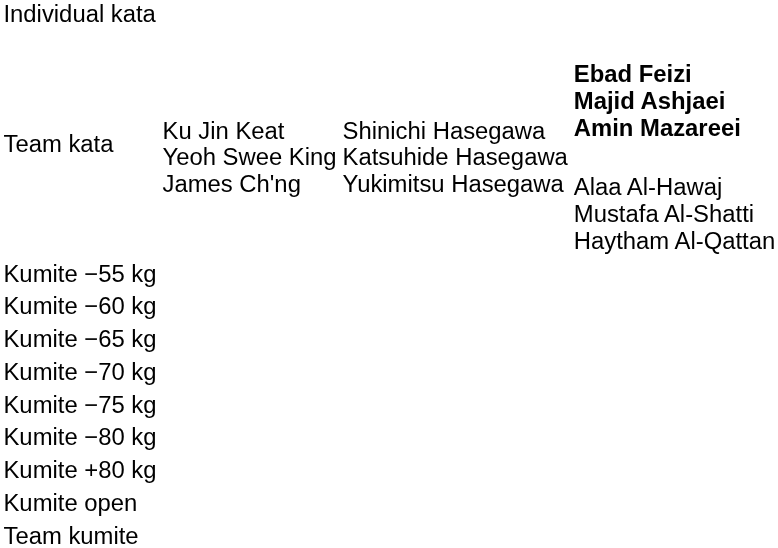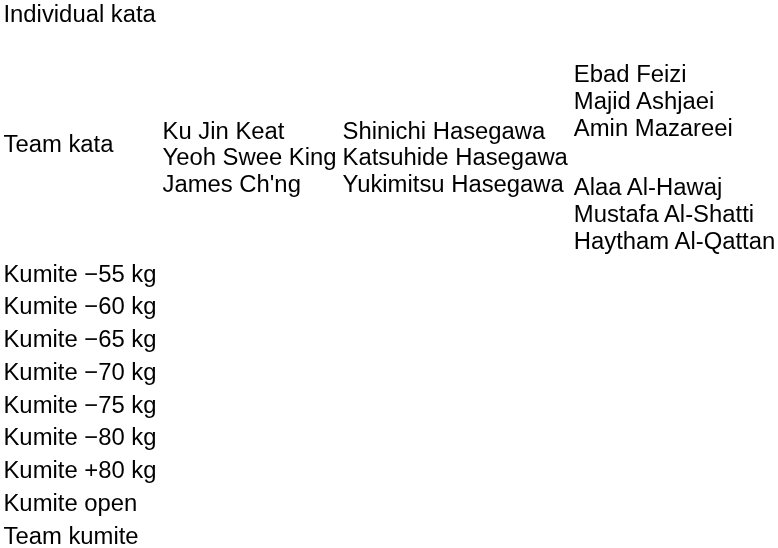Team kata / Ebad Feizi Majid Ashjaei Amin Mazareei | column 4: bold -> normal
